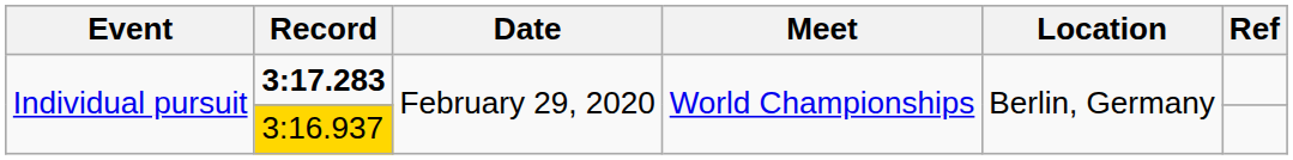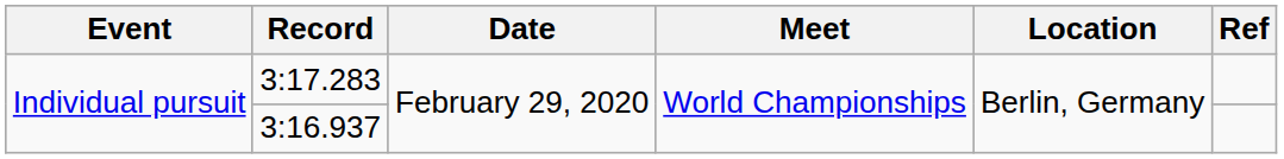3:17.283 | Record: bold -> normal
3:16.937 | Record: gold background -> no background
